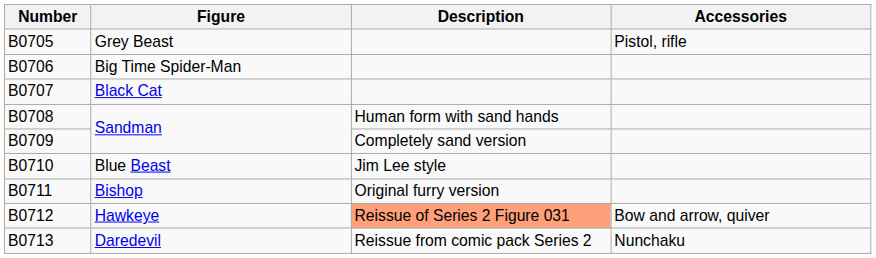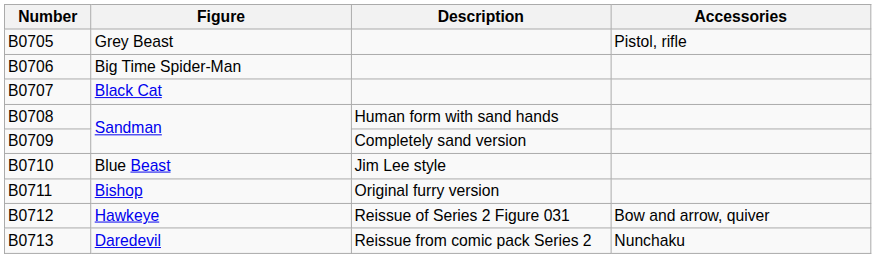B0712 | Description: lightsalmon background -> no background
